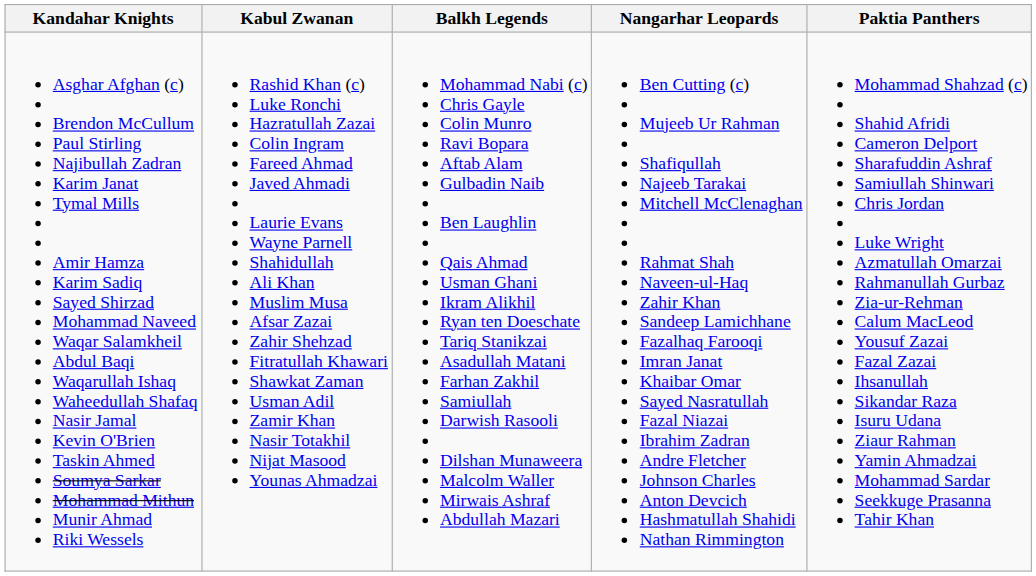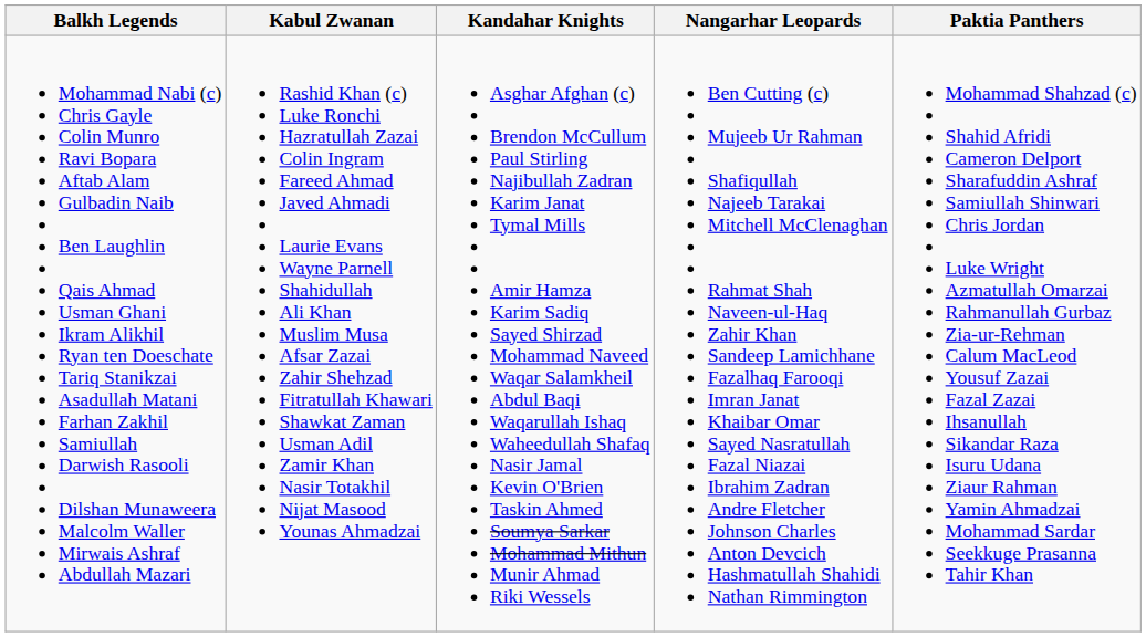columns swapped: Balkh Legends <-> Kandahar Knights
